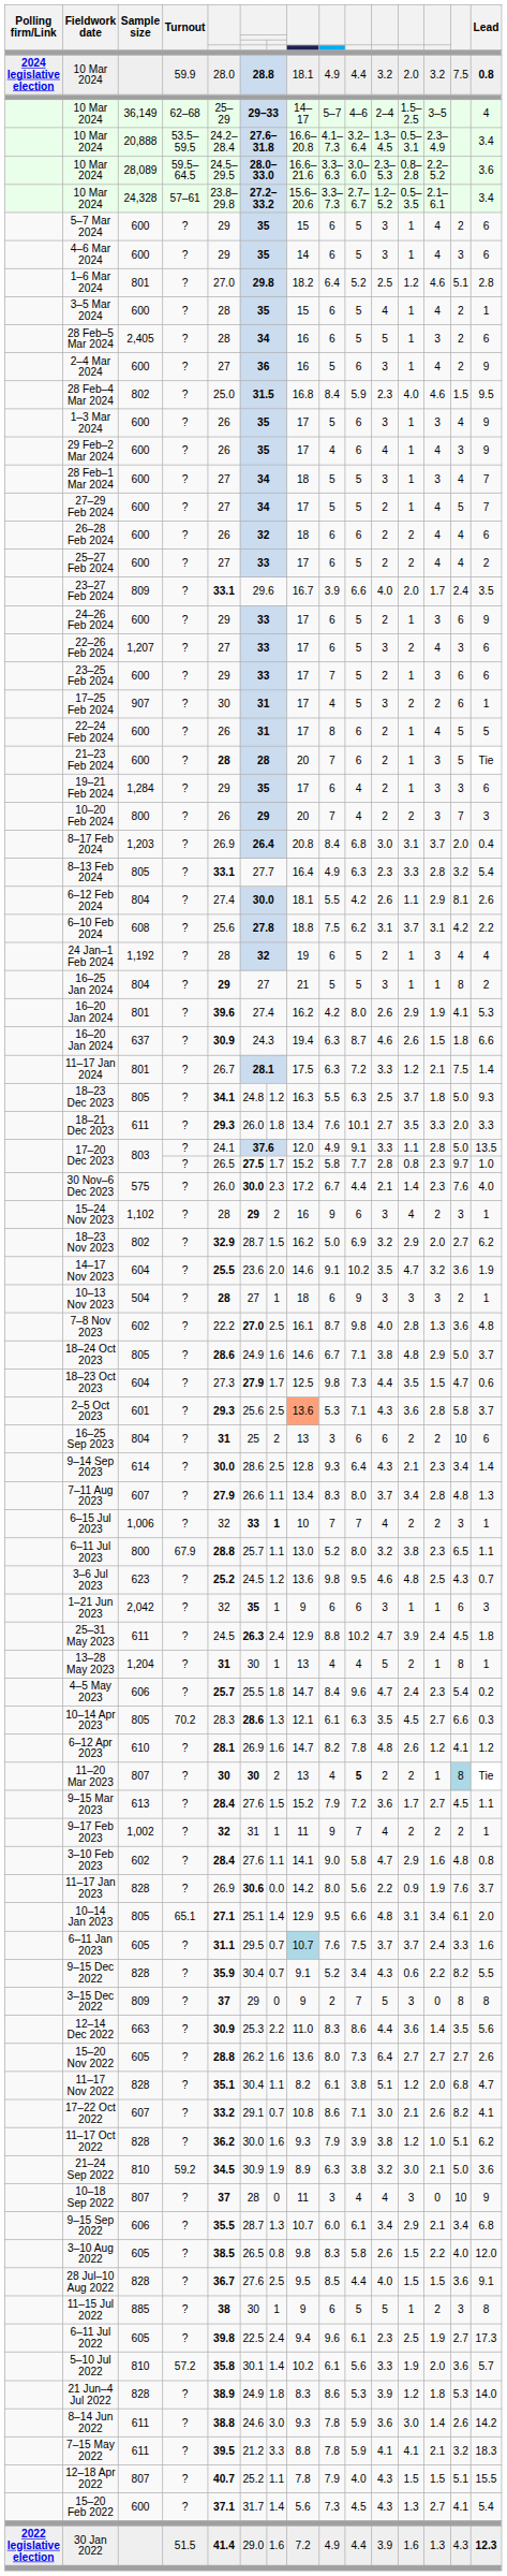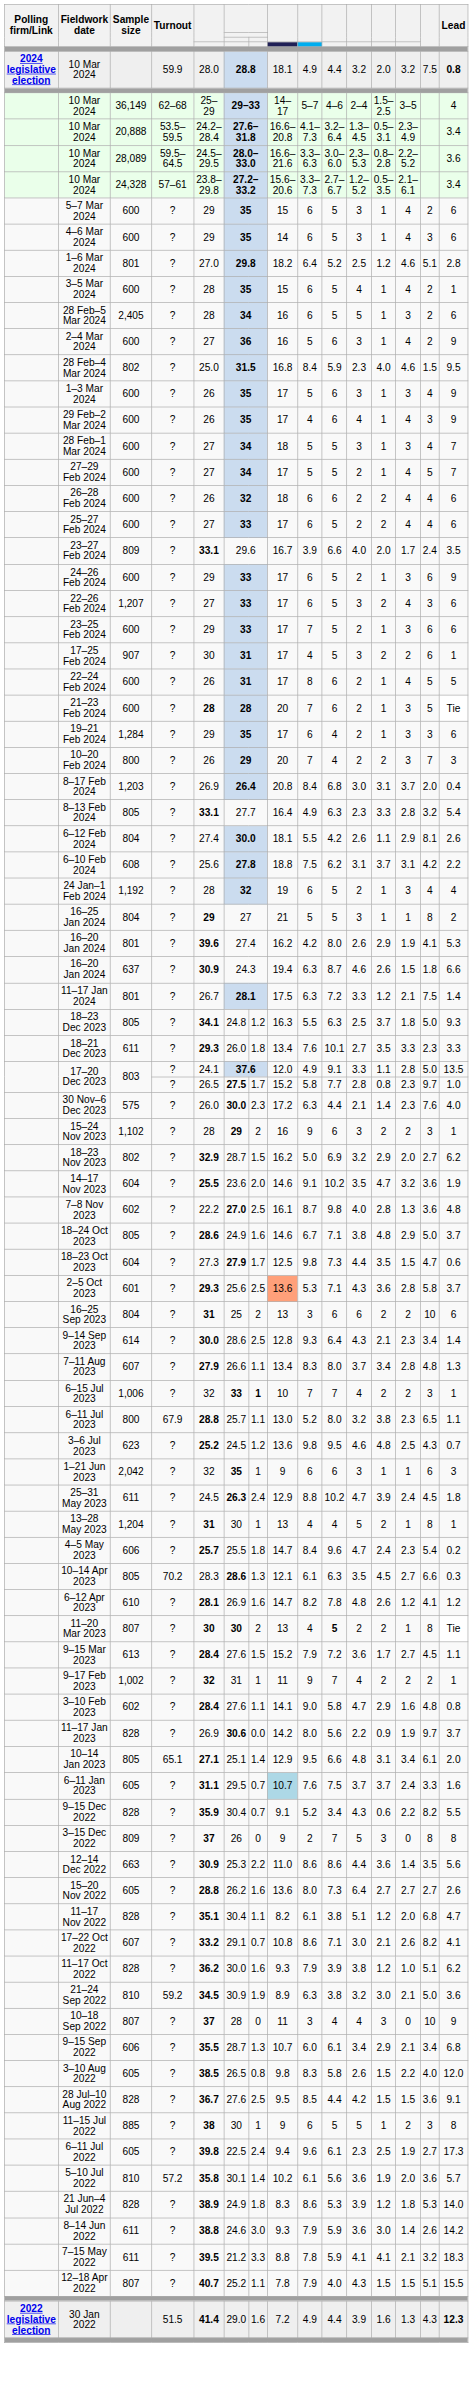25–27 Feb 2024 | Lead: 2 -> 6
18–21 Dec 2023 | column 14: 2.0 -> 2.3
30 Nov–6 Dec 2023 | column 9: 6.7 -> 6.3
15–24 Nov 2023 | column 12: 4 -> 2
- row: 10–13 Nov 2023 | 504 | ? | 28 | 27 | 1 | 18 | 6 | 9 | 3 | 3 | 3 | 2 | 1
11–20 Mar 2023 | column 14: lightblue background -> no background
11–17 Jan 2023 | column 14: 7.6 -> 9.7
3–15 Dec 2022 | column 6: 29 -> 26
12–14 Dec 2022 | column 9: 8.3 -> 8.6
28 Jul–10 Aug 2022 | column 11: 4.0 -> 4.2
5–10 Jul 2022 | column 11: 3.3 -> 3.6
8–14 Jun 2022 | column 9: 7.8 -> 7.9
- row: 15–20 Feb 2022 | 600 | ? | 37.1 | 31.7 | 1.4 | 5.6 | 7.3 | 4.5 | 4.3 | 1.3 | 2.7 | 4.1 | 5.4
